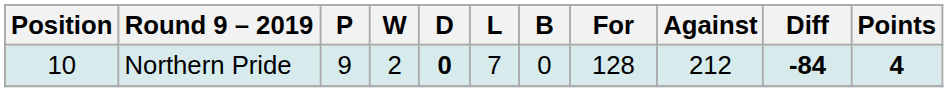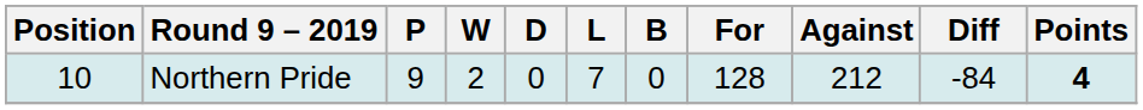Northern Pride | D: bold -> normal
Northern Pride | Diff: bold -> normal
